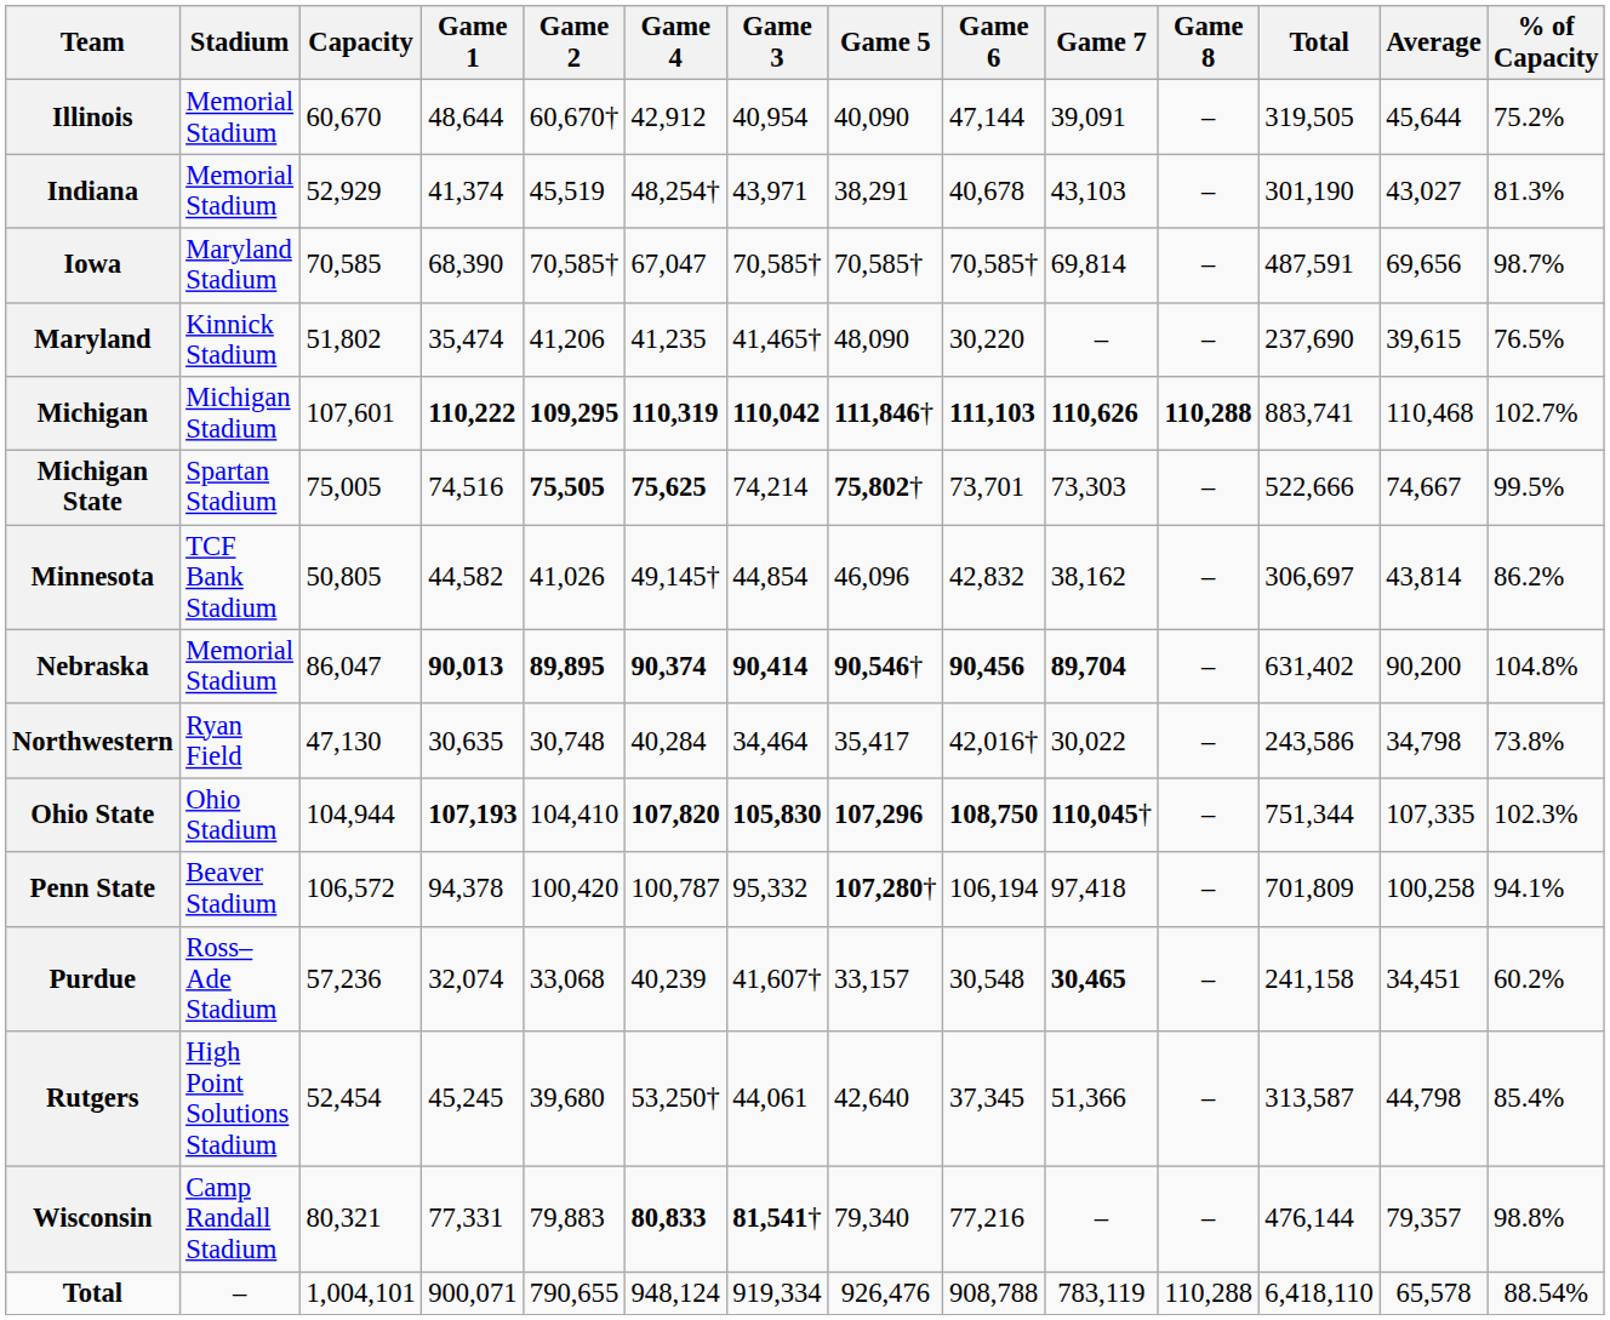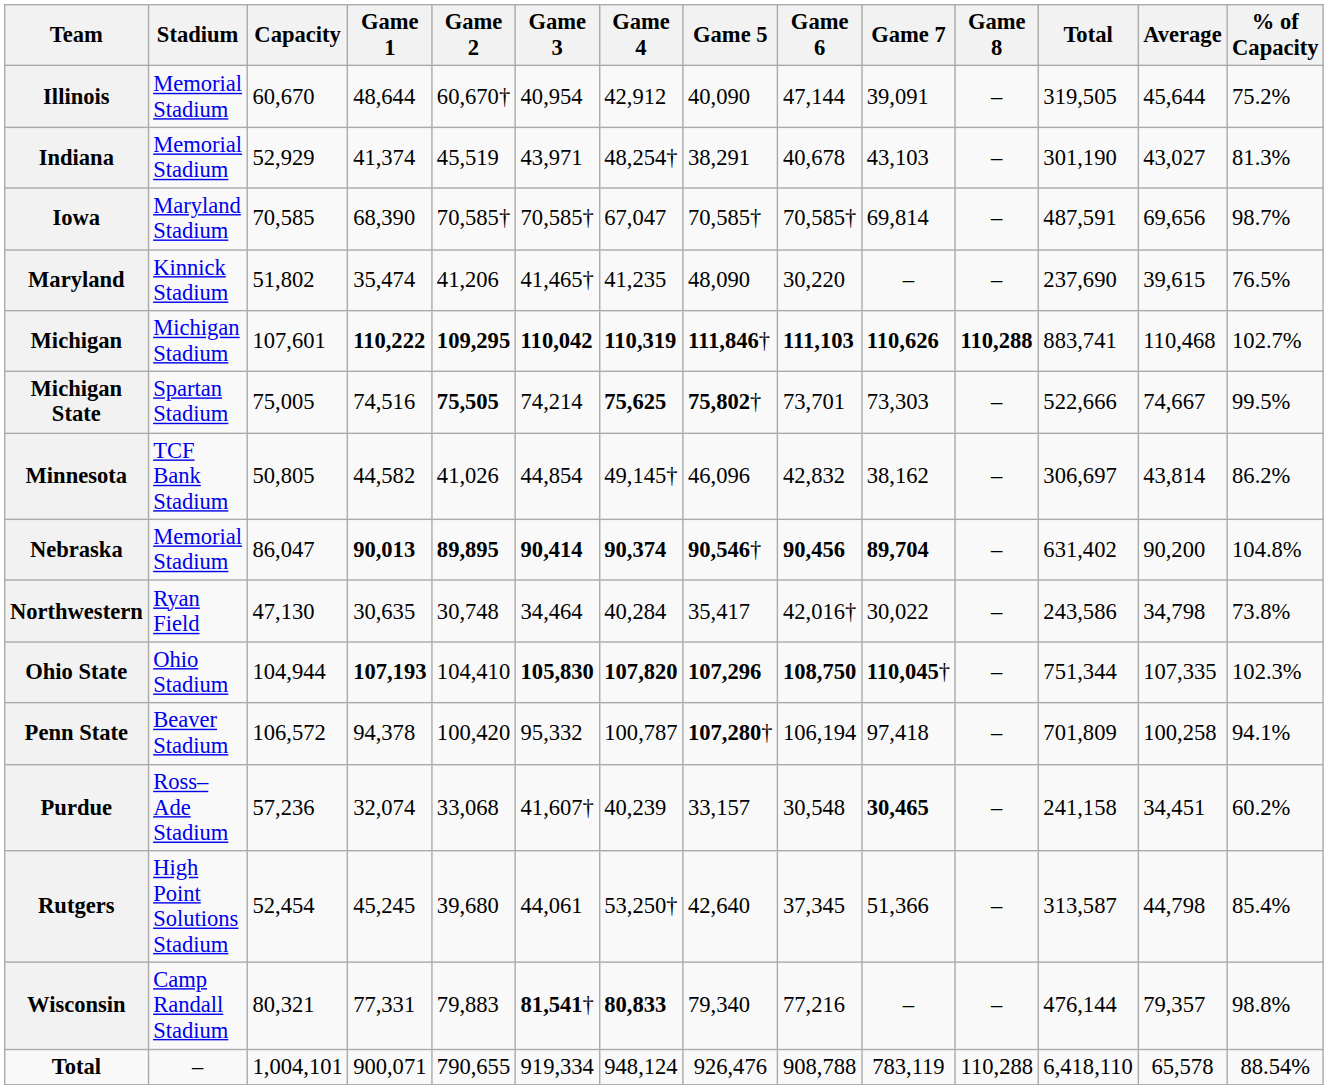columns swapped: Game 3 <-> Game 4
